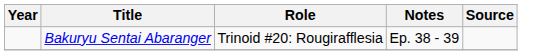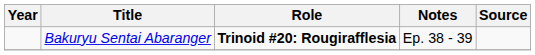Bakuryu Sentai Abaranger | Role: normal -> bold
